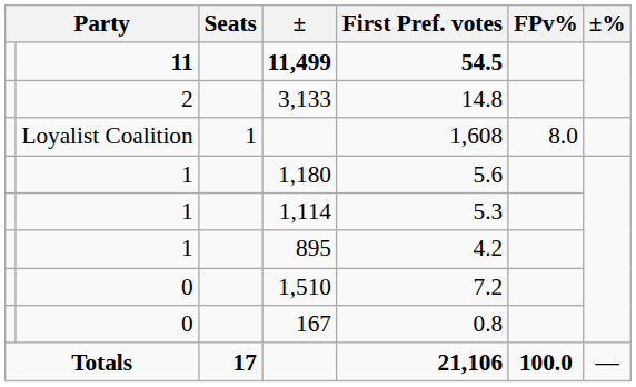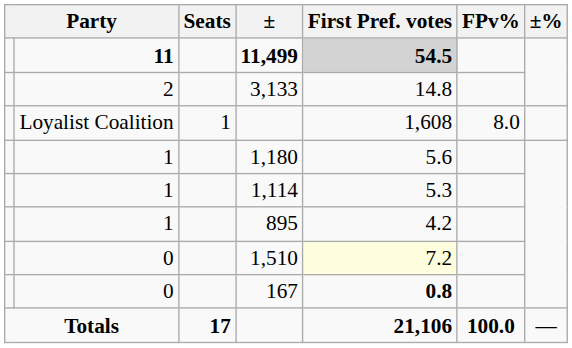11,499 | First Pref. votes: no background -> lightgrey background
1,510 | First Pref. votes: no background -> lightyellow background
167 | First Pref. votes: normal -> bold
